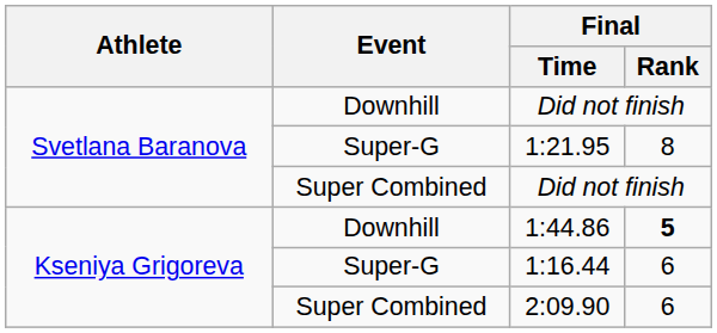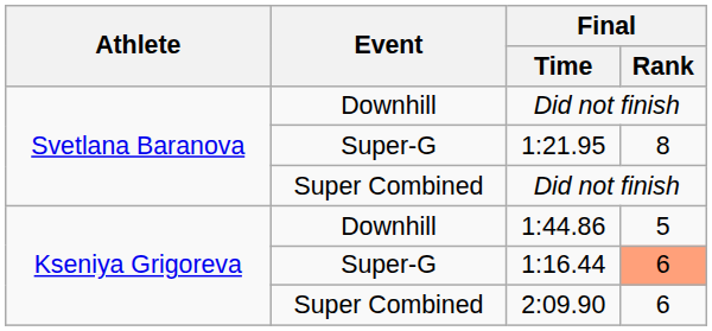1:44.86 | Final / Rank: bold -> normal
1:16.44 | Final / Rank: no background -> lightsalmon background
